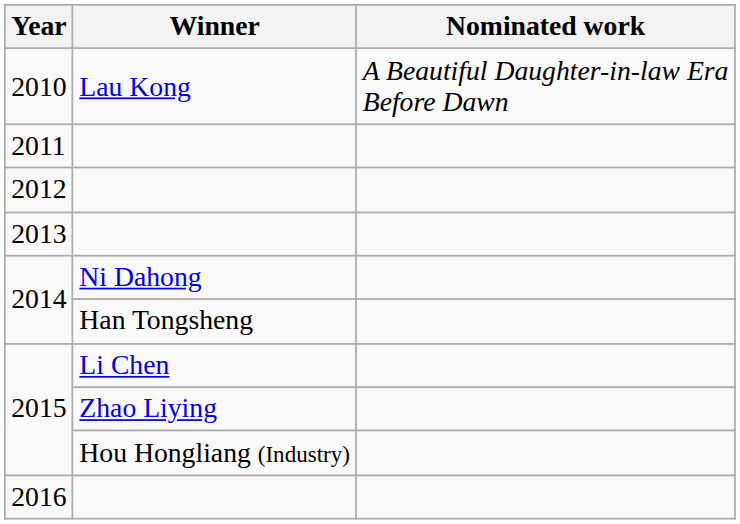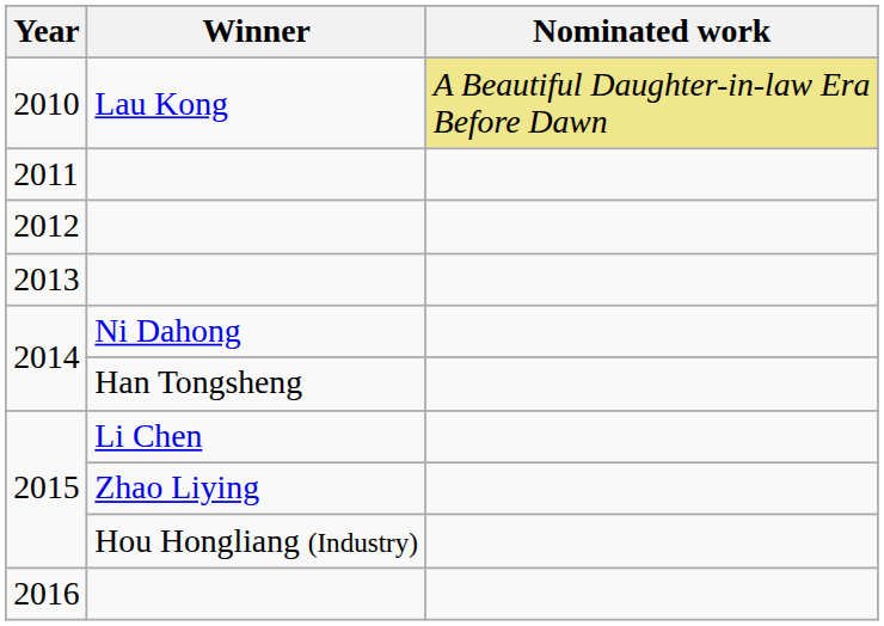2010 | Nominated work: no background -> khaki background
